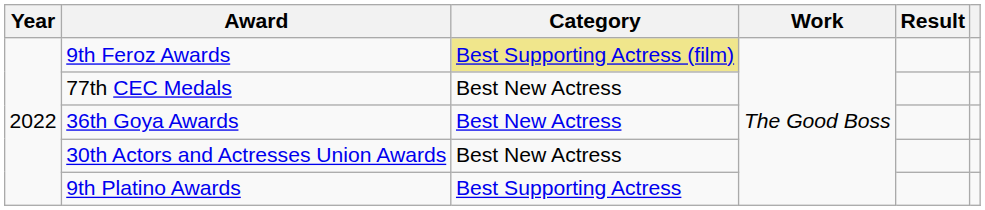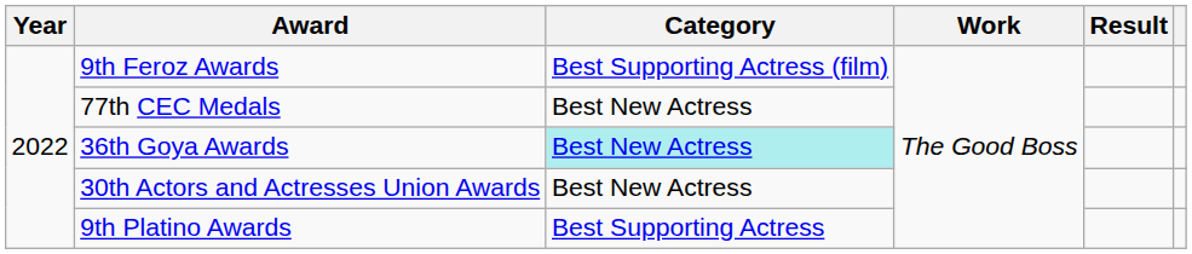9th Feroz Awards | Category: khaki background -> no background
36th Goya Awards | Category: no background -> paleturquoise background
